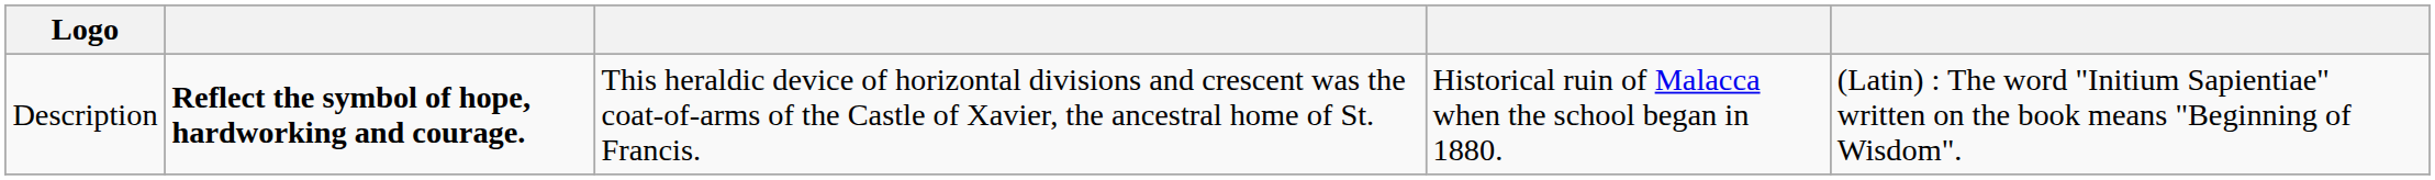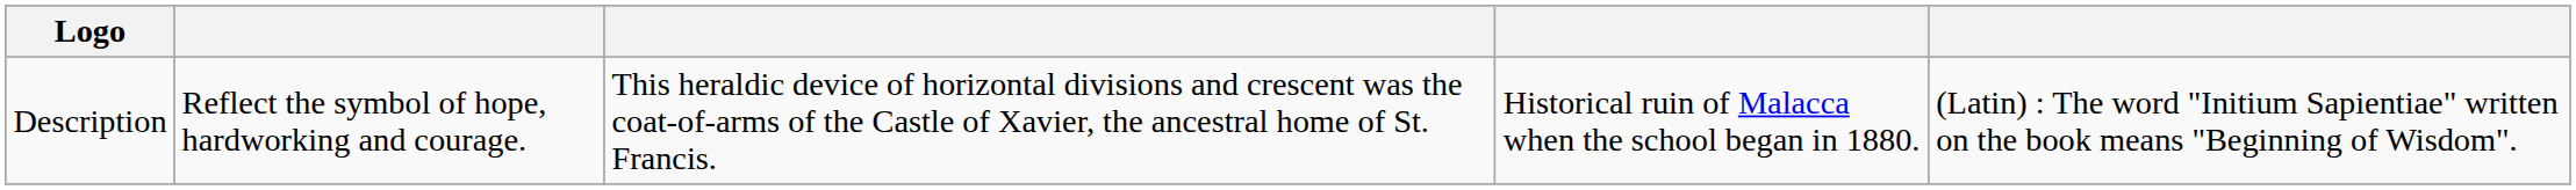Description | column 2: bold -> normal
